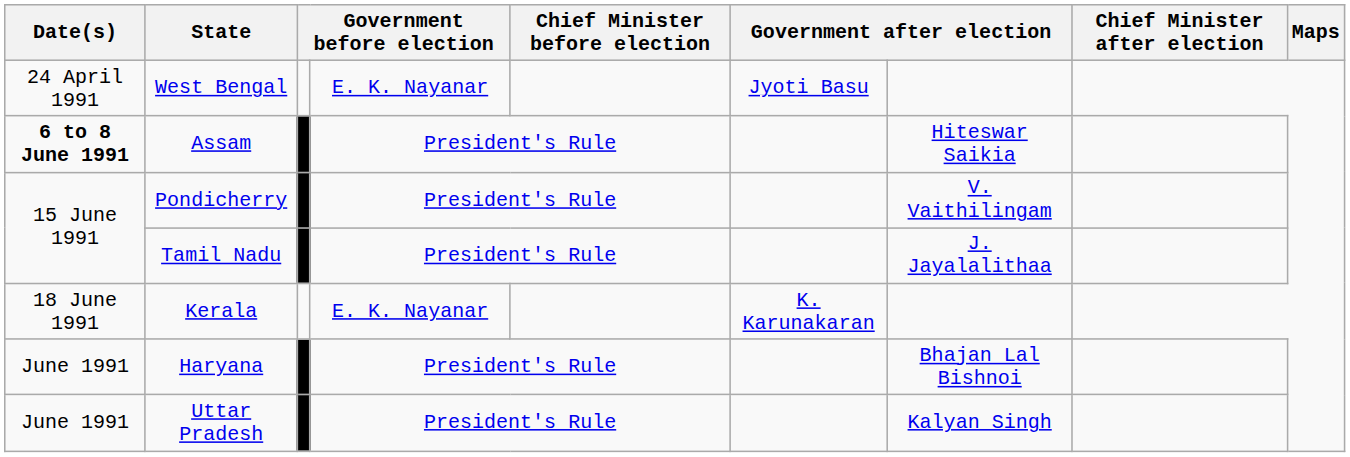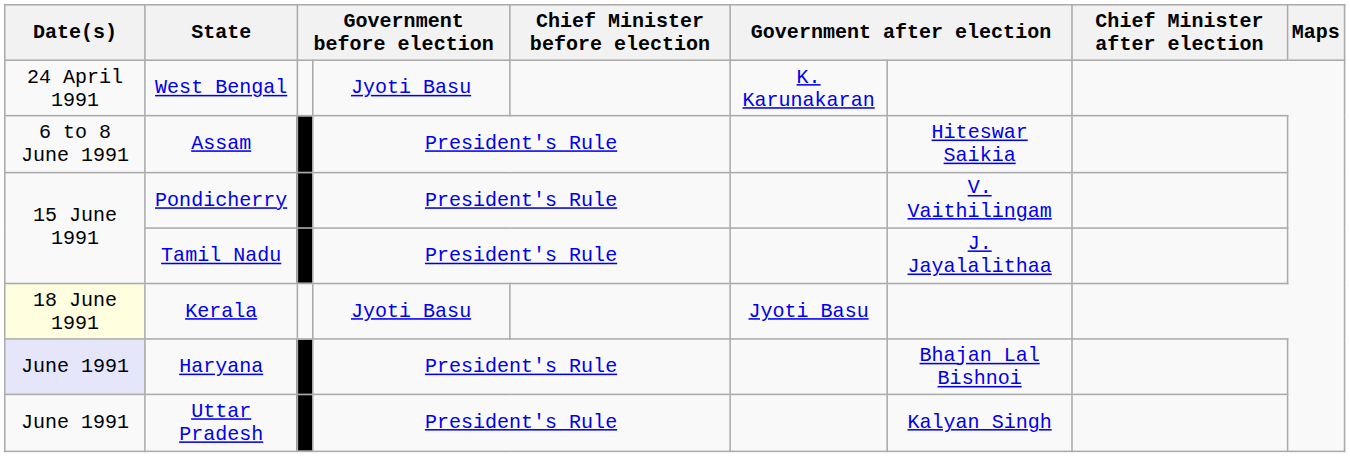West Bengal | column 4: E. K. Nayanar -> Jyoti Basu
West Bengal | column 6: Jyoti Basu -> K. Karunakaran
Assam | Date(s): bold -> normal
Kerala | Date(s): no background -> lightyellow background
Kerala | column 4: E. K. Nayanar -> Jyoti Basu
Kerala | column 6: K. Karunakaran -> Jyoti Basu
Haryana | Date(s): no background -> lavender background
